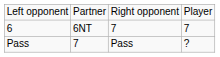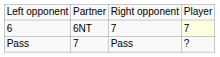6 | column 4: no background -> lightyellow background
